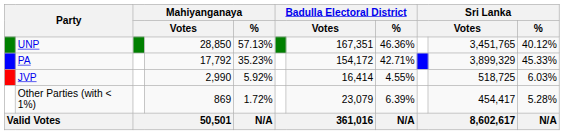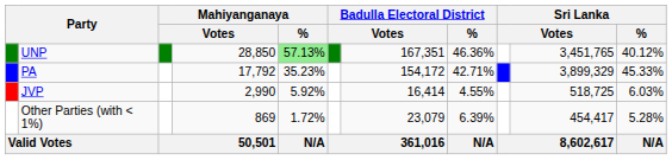UNP | Mahiyanganaya / %: no background -> lightgreen background
